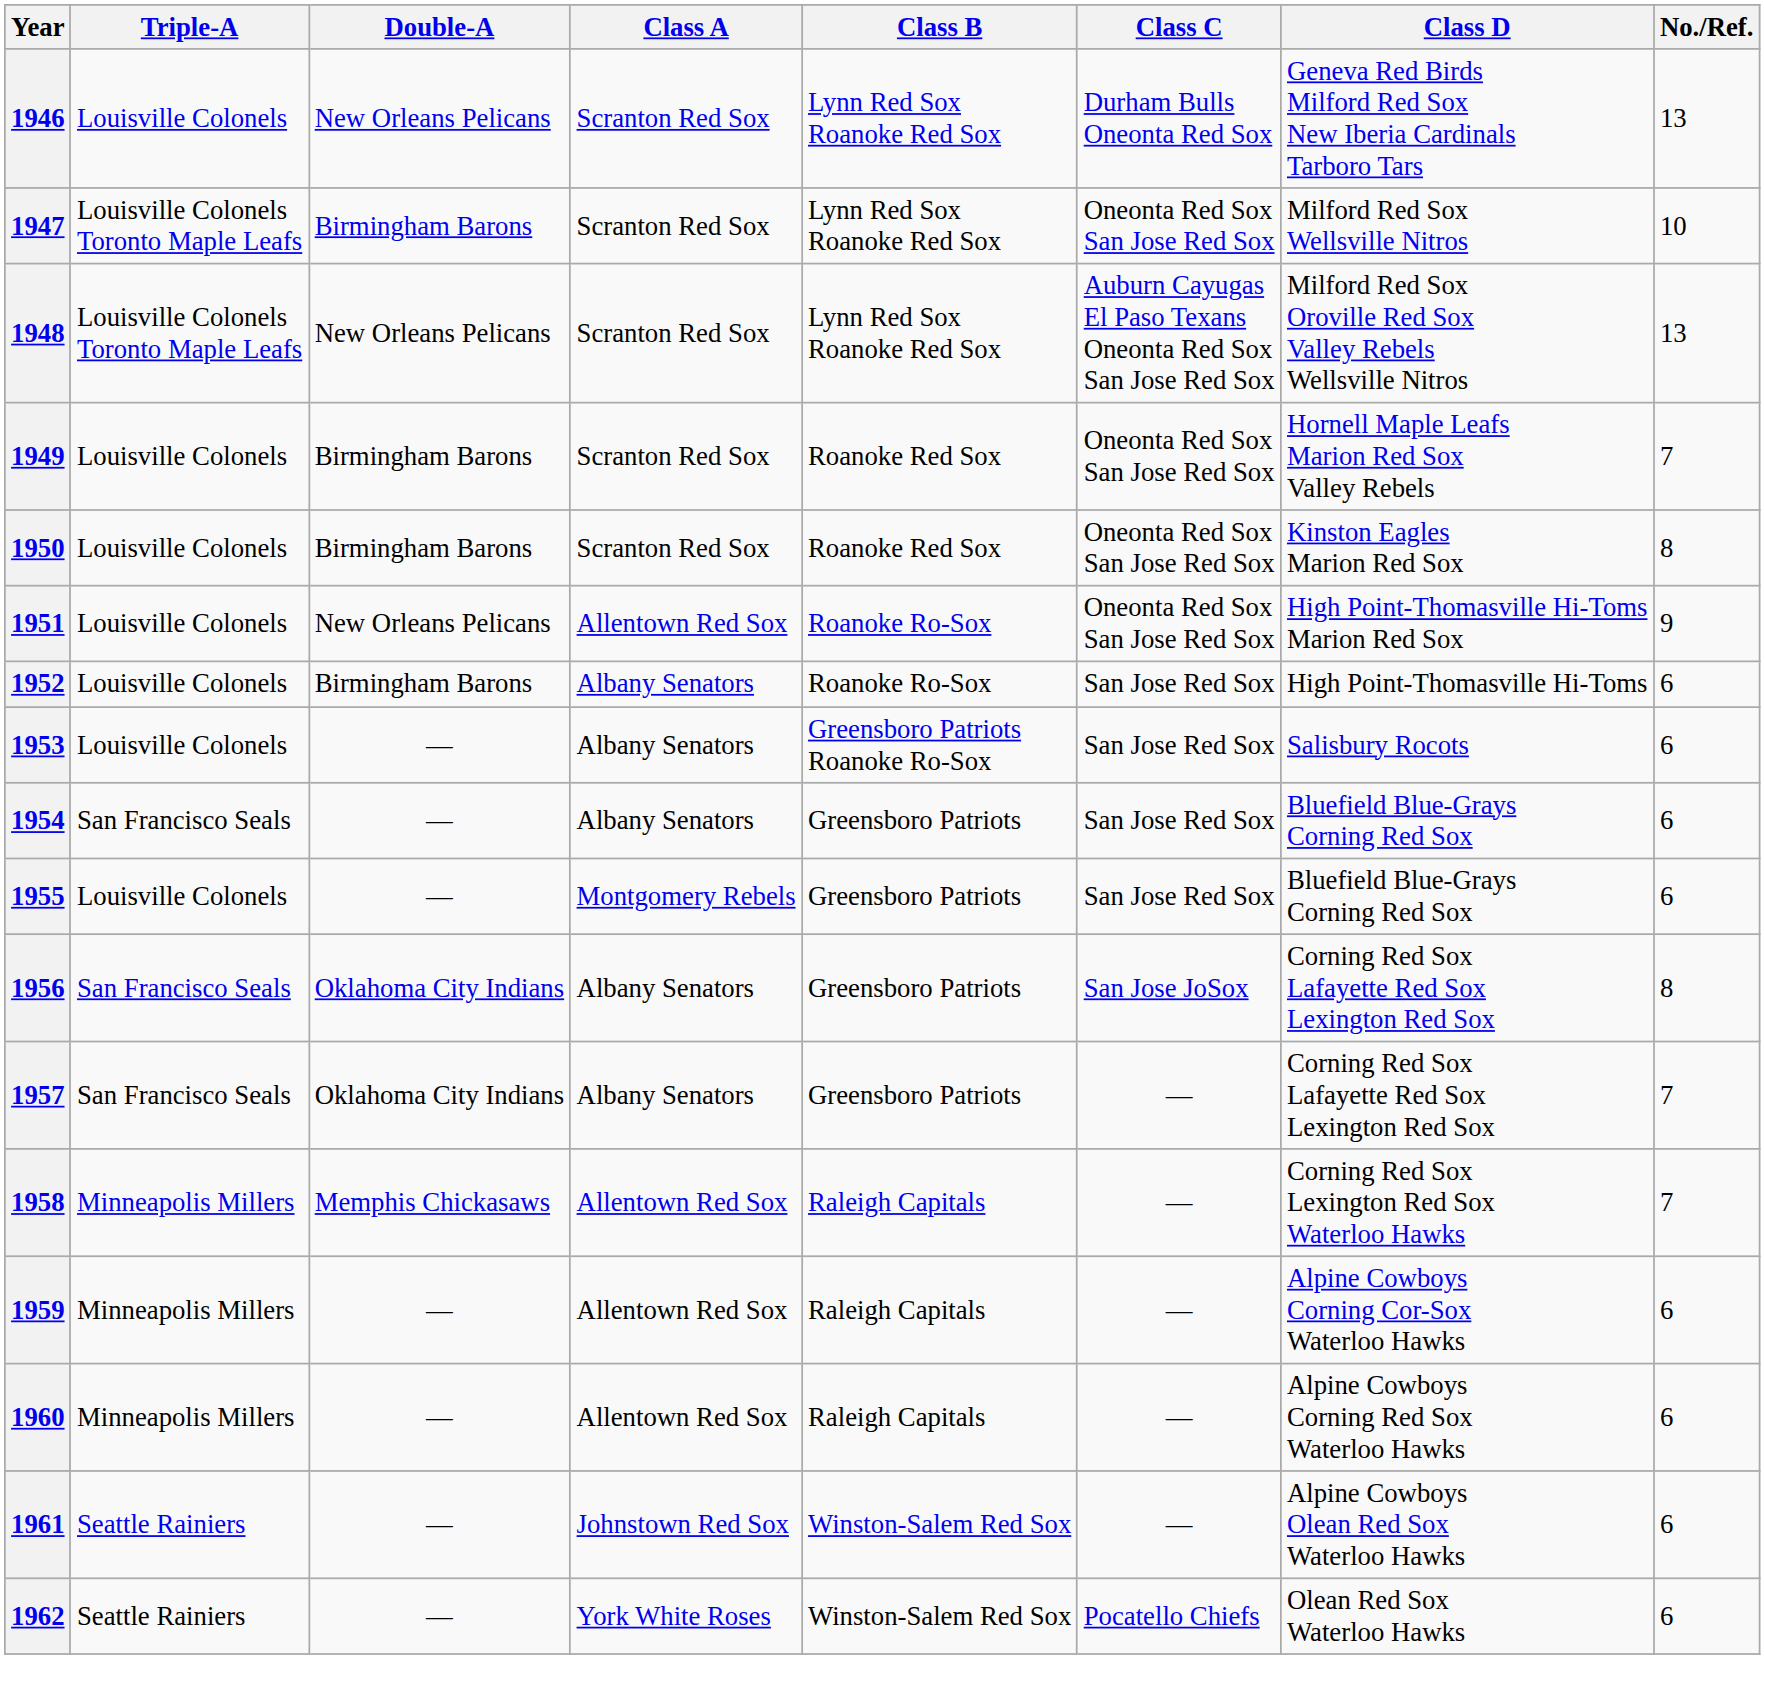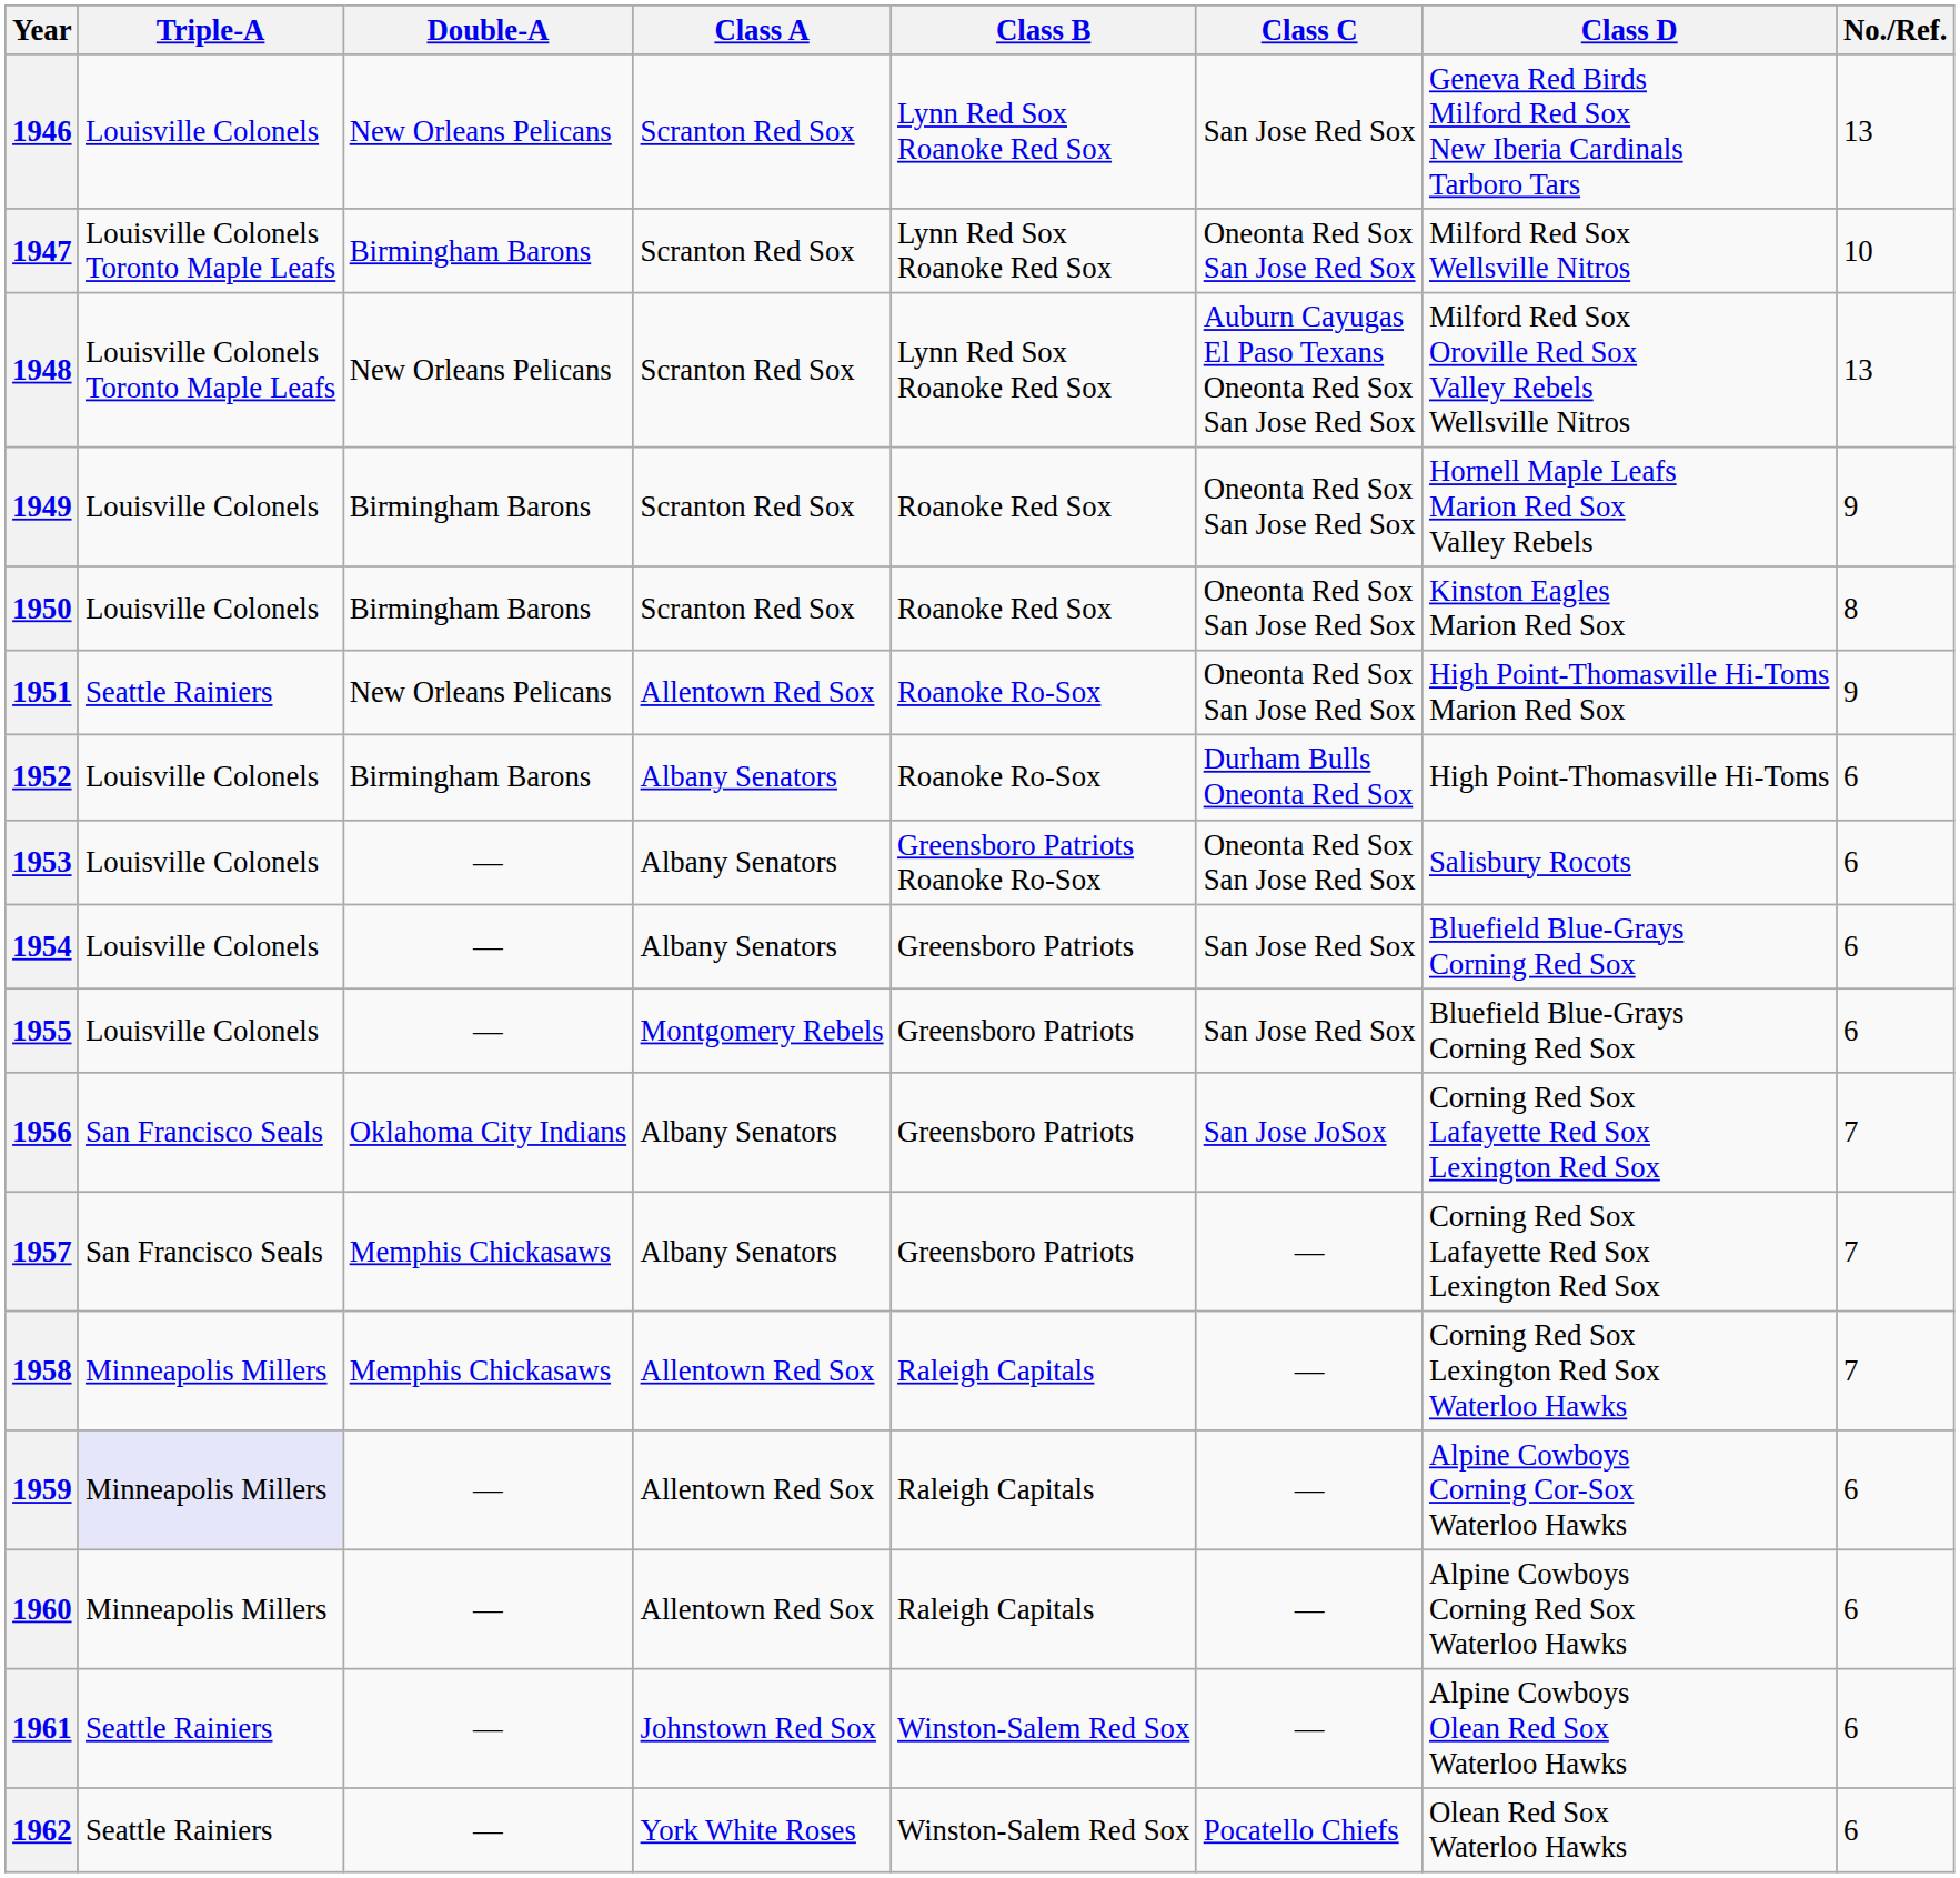1946 | Class C: Durham Bulls Oneonta Red Sox -> San Jose Red Sox
1949 | No./Ref.: 7 -> 9
1951 | Triple-A: Louisville Colonels -> Seattle Rainiers
1952 | Class C: San Jose Red Sox -> Durham Bulls Oneonta Red Sox
1953 | Class C: San Jose Red Sox -> Oneonta Red Sox San Jose Red Sox
1954 | Triple-A: San Francisco Seals -> Louisville Colonels
1956 | No./Ref.: 8 -> 7
1957 | Double-A: Oklahoma City Indians -> Memphis Chickasaws
1959 | Triple-A: no background -> lavender background
